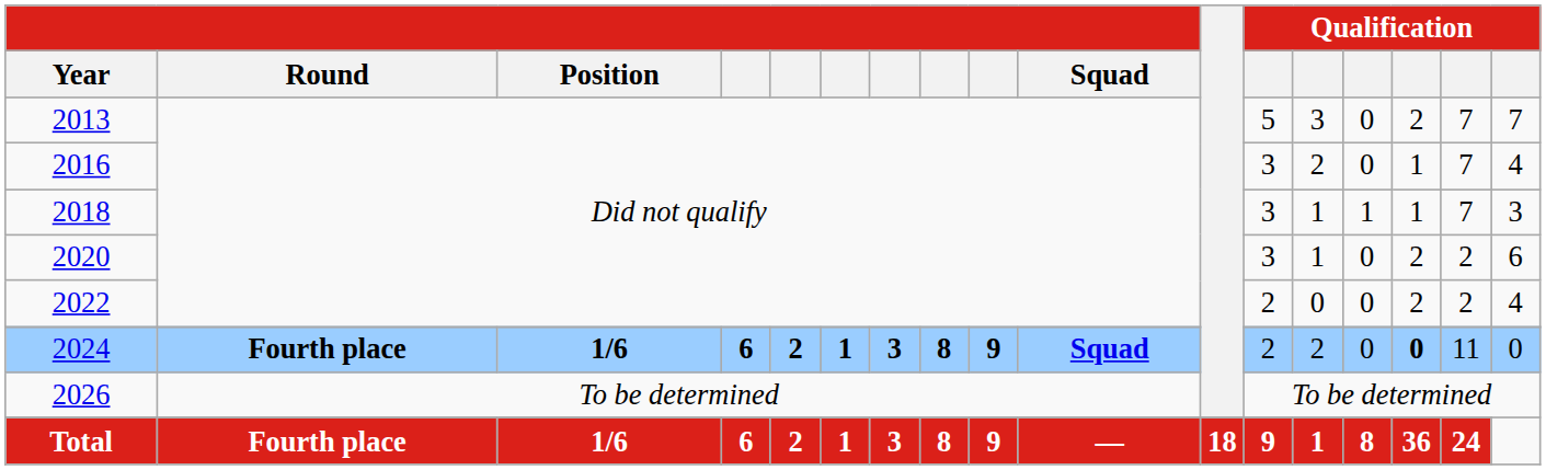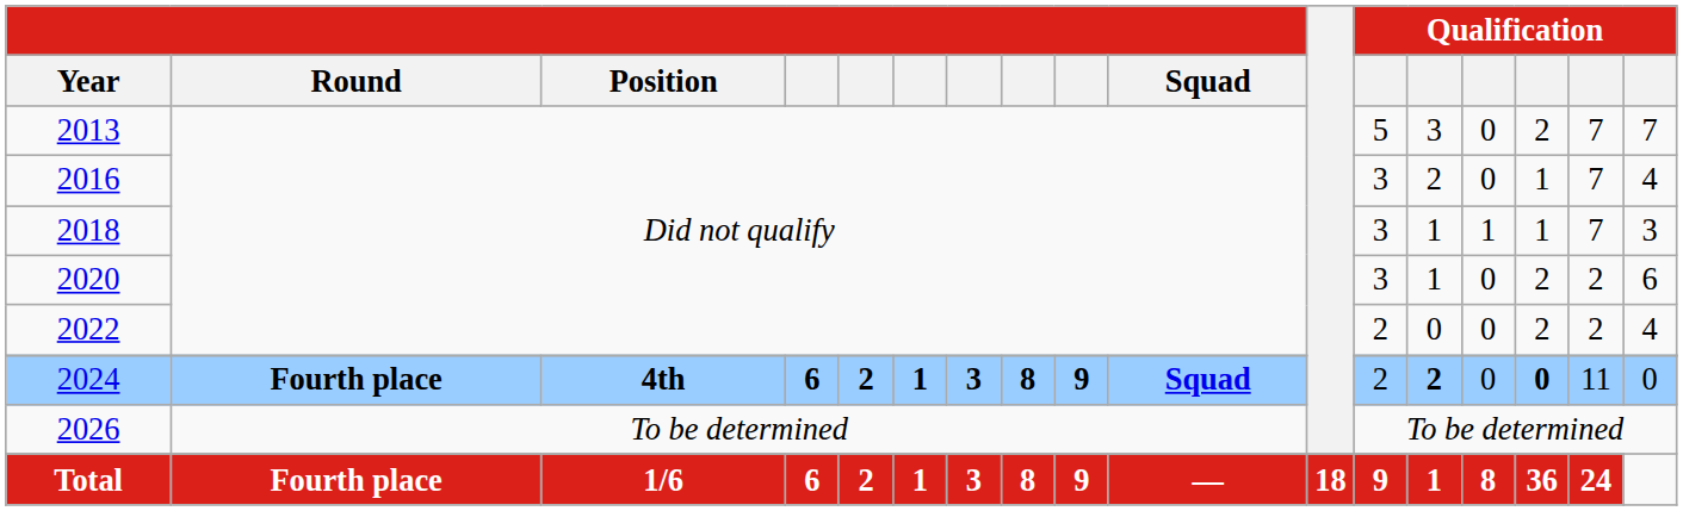2024 | Position: 1/6 -> 4th
2024 | column 13: normal -> bold
